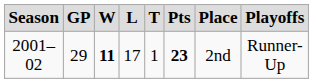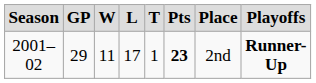2001–02 | column 3: bold -> normal
2001–02 | column 8: normal -> bold
